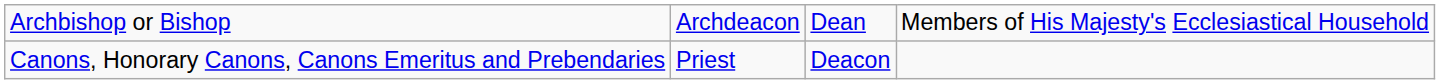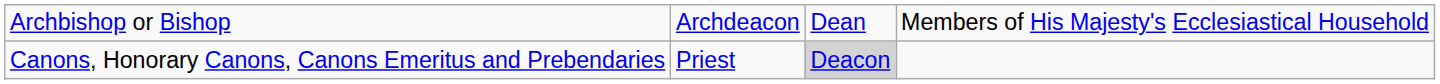Canons, Honorary Canons, Canons Emeritus and Prebendaries | column 3: no background -> lightgrey background
